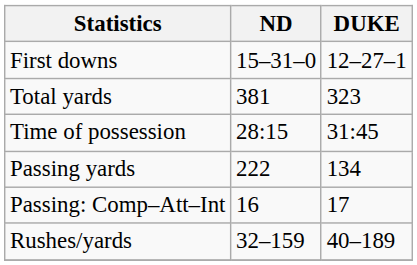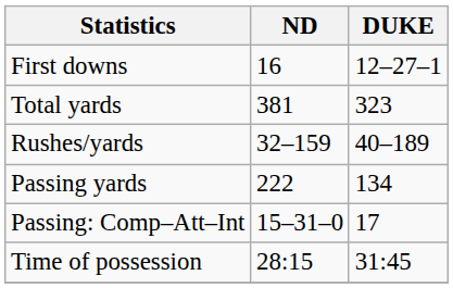First downs | ND: 15–31–0 -> 16
rows swapped: Rushes/yards <-> Time of possession
Passing: Comp–Att–Int | ND: 16 -> 15–31–0
